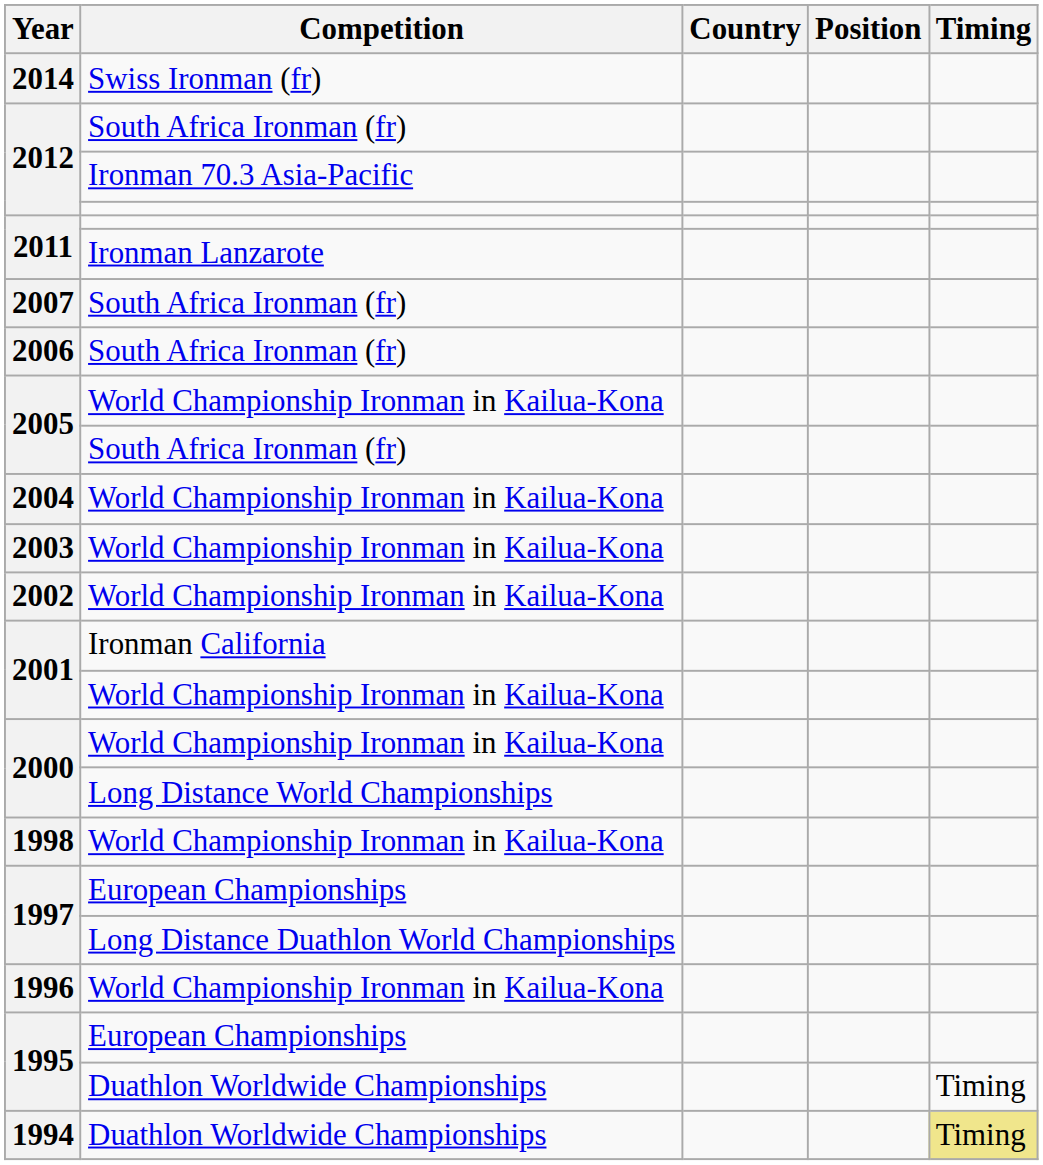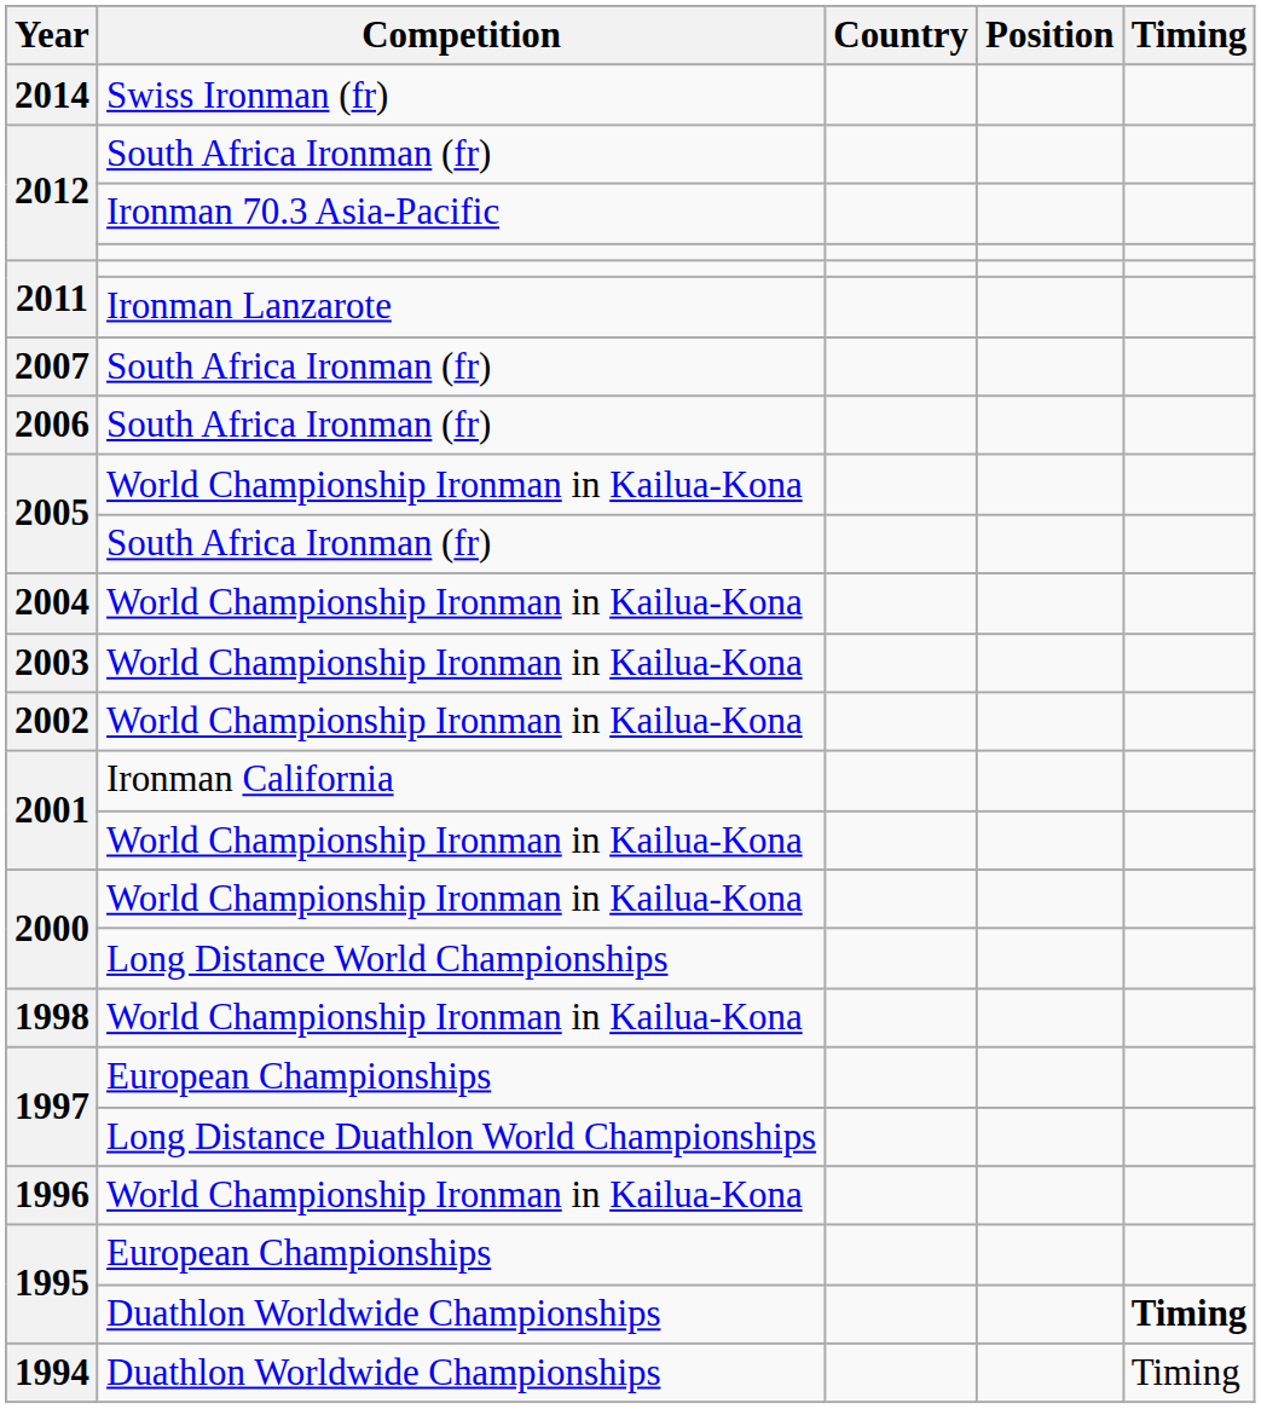1995 / Duathlon Worldwide Championships | Timing: normal -> bold
1994 | Timing: khaki background -> no background
